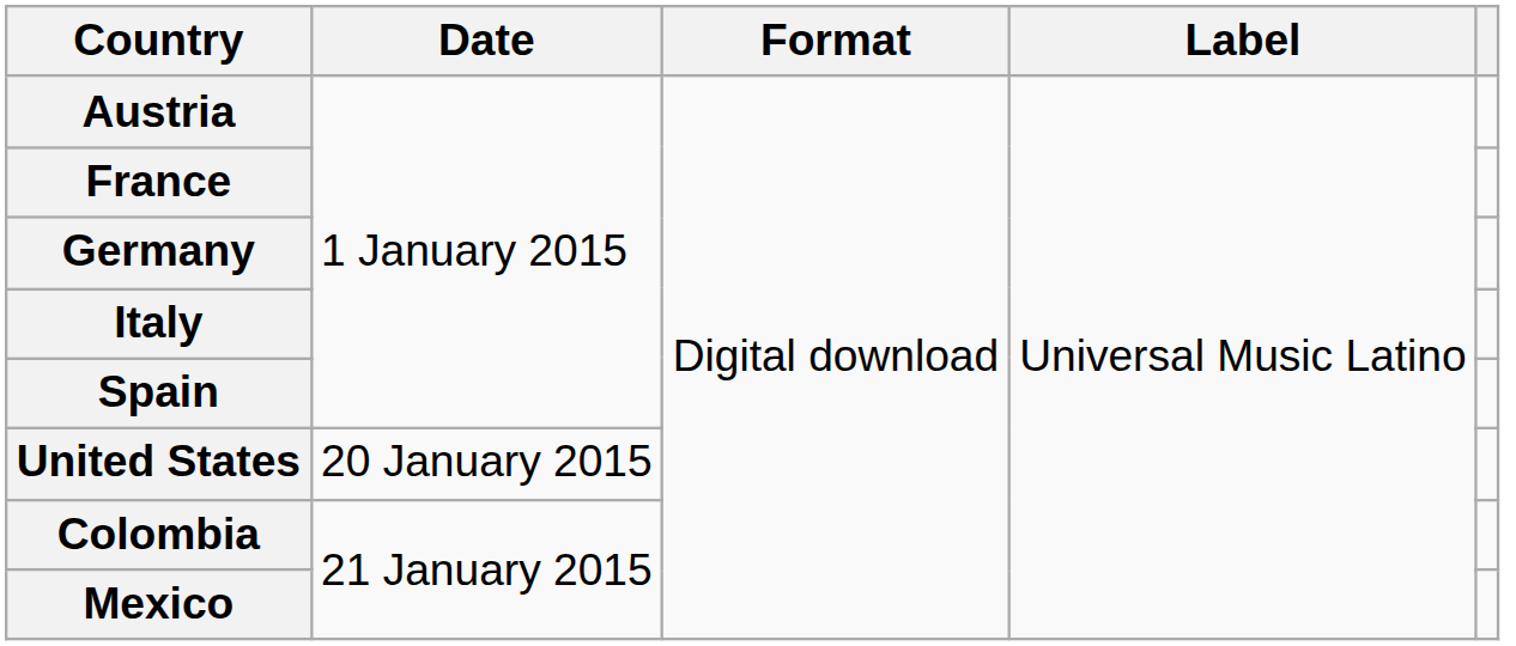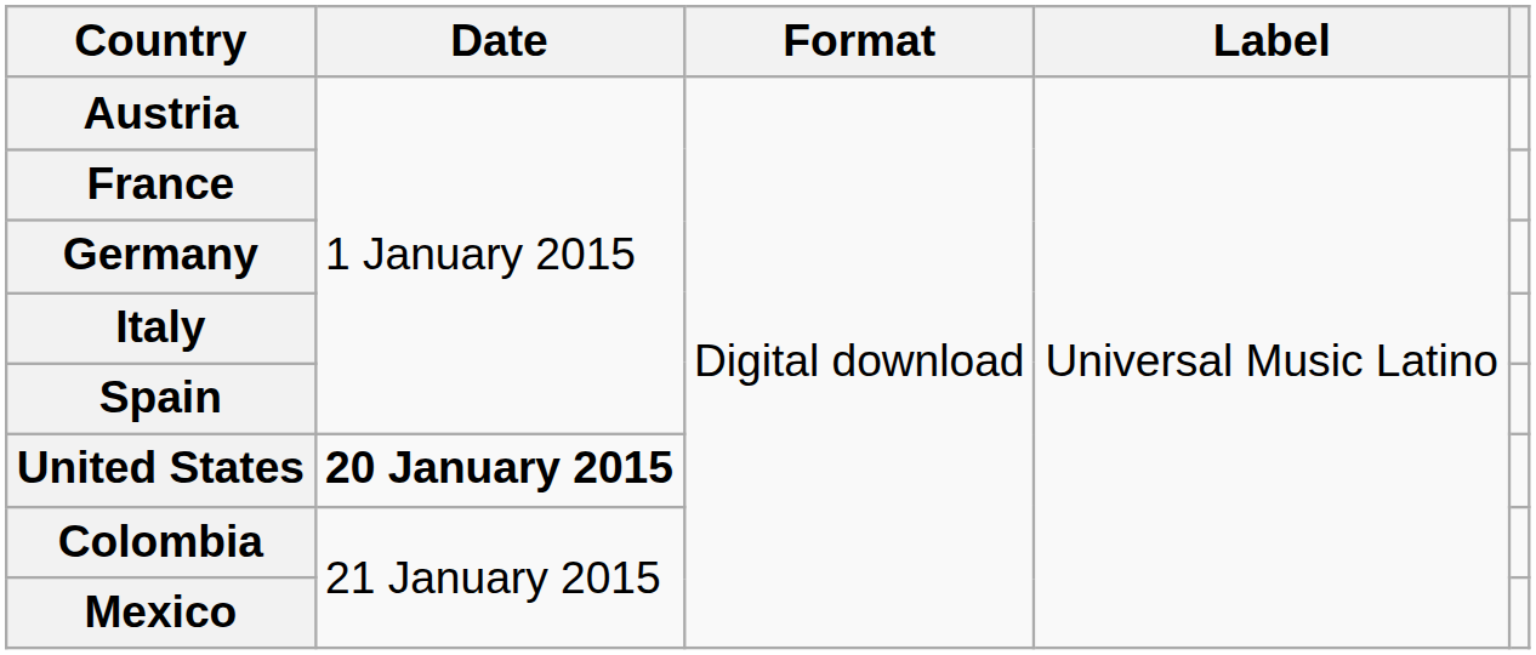United States | Date: normal -> bold
